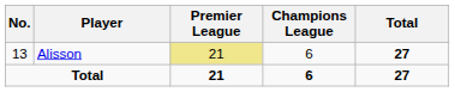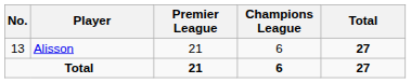13 | Premier League: khaki background -> no background
